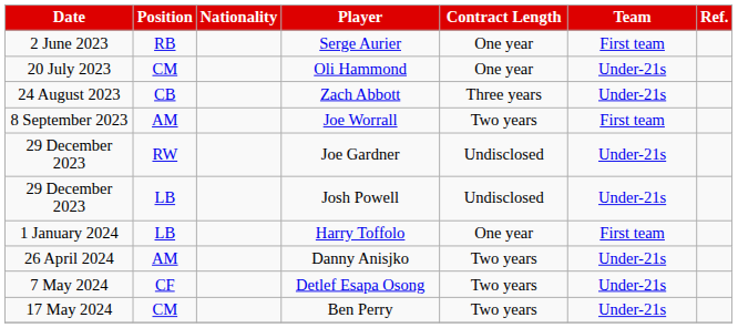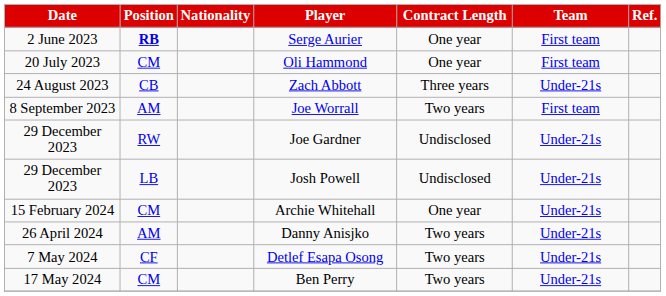Serge Aurier | Position: normal -> bold
Oli Hammond | Team: Under-21s -> First team
- row: 1 January 2024 | LB | Harry Toffolo | One year | First team
+ row: 15 February 2024 | CM | Archie Whitehall | One year | Under-21s
